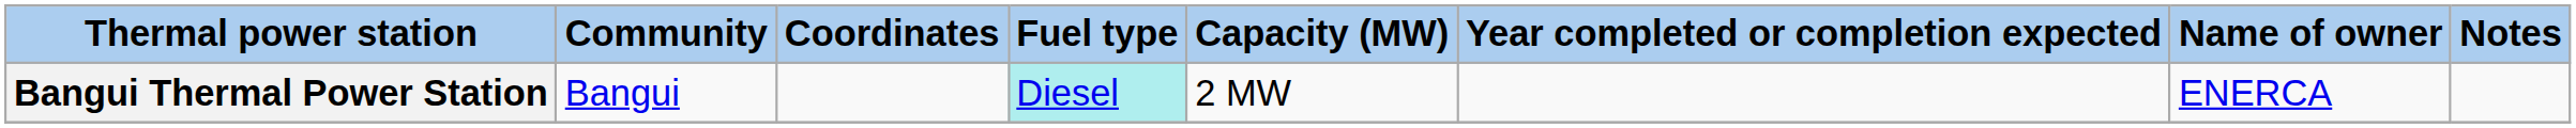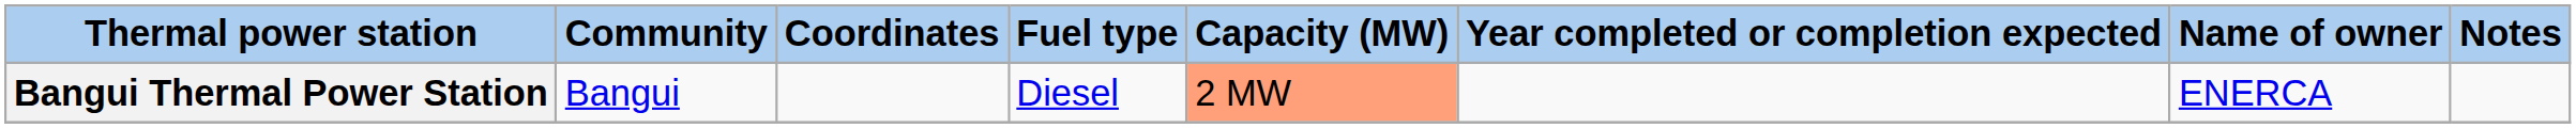Bangui Thermal Power Station | Fuel type: paleturquoise background -> no background
Bangui Thermal Power Station | Capacity (MW): no background -> lightsalmon background
